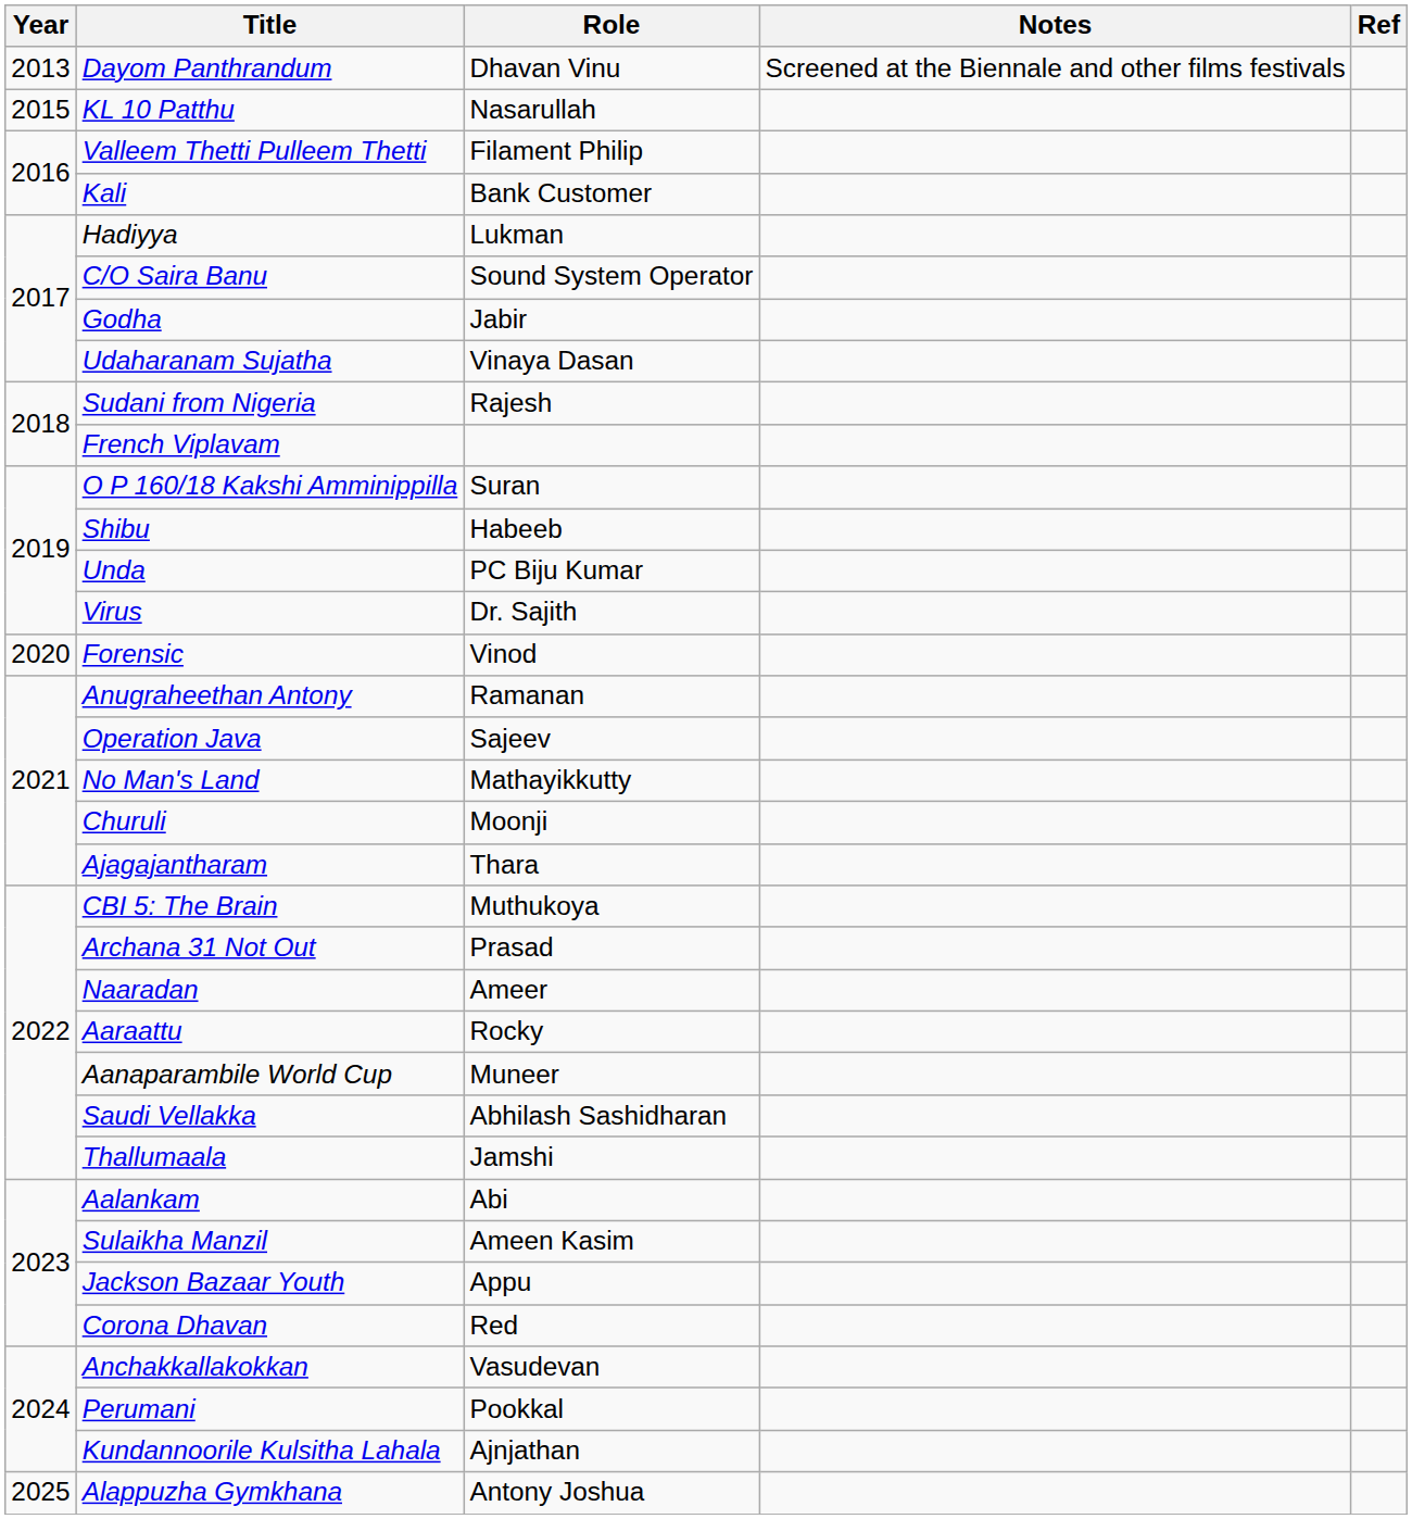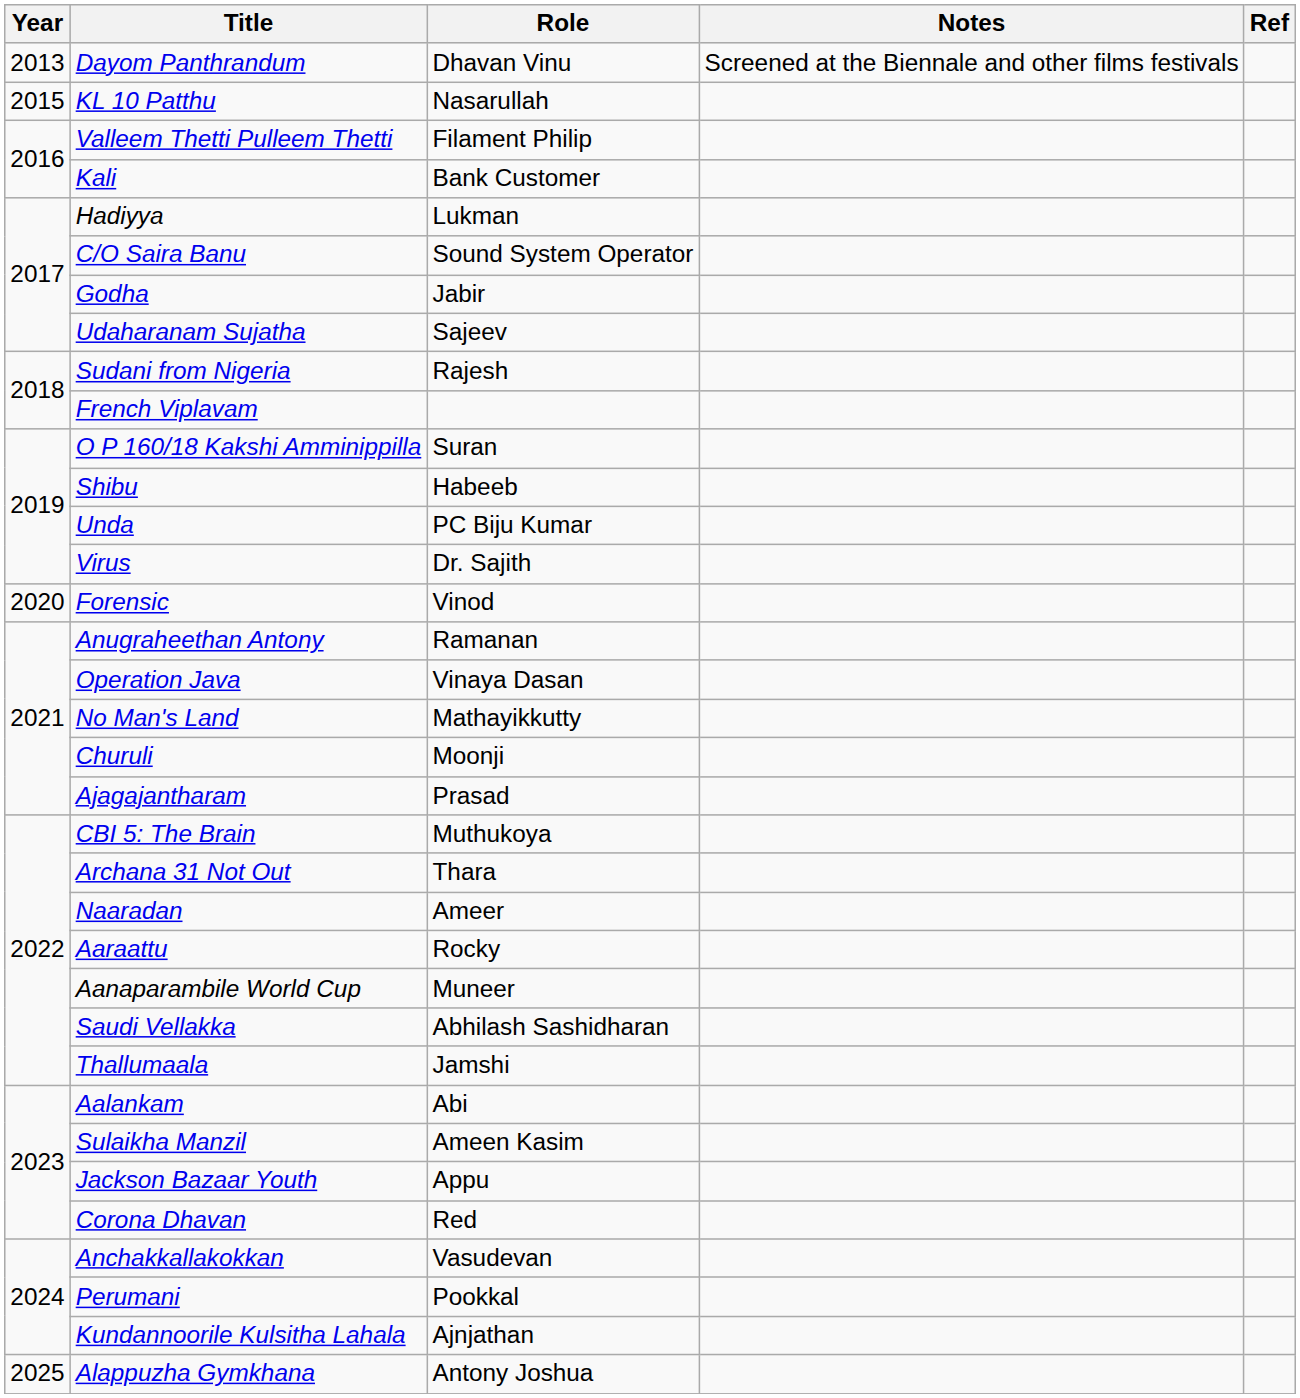Udaharanam Sujatha | Role: Vinaya Dasan -> Sajeev
Operation Java | Role: Sajeev -> Vinaya Dasan
Ajagajantharam | Role: Thara -> Prasad
Archana 31 Not Out | Role: Prasad -> Thara
